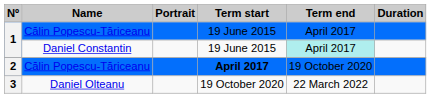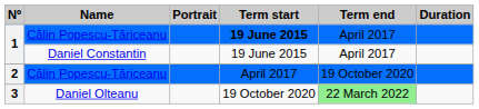1 / Călin Popescu-Tăriceanu | Term start: normal -> bold
1 / Daniel Constantin | Term end: paleturquoise background -> no background
2 | Term start: bold -> normal
3 | Term end: no background -> lightgreen background
